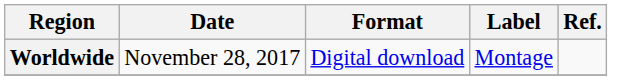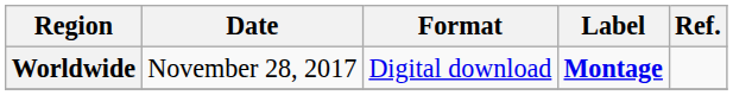Worldwide | Label: normal -> bold
